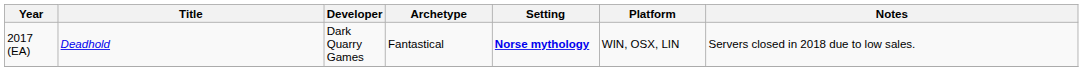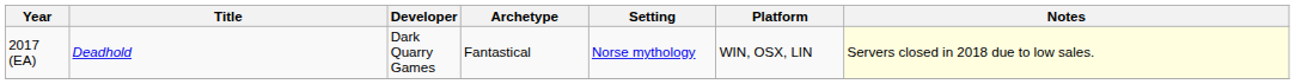2017 (EA) | Setting: bold -> normal
2017 (EA) | Notes: no background -> lightyellow background
